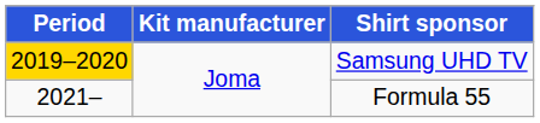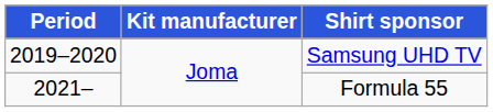Samsung UHD TV | Period: gold background -> no background
